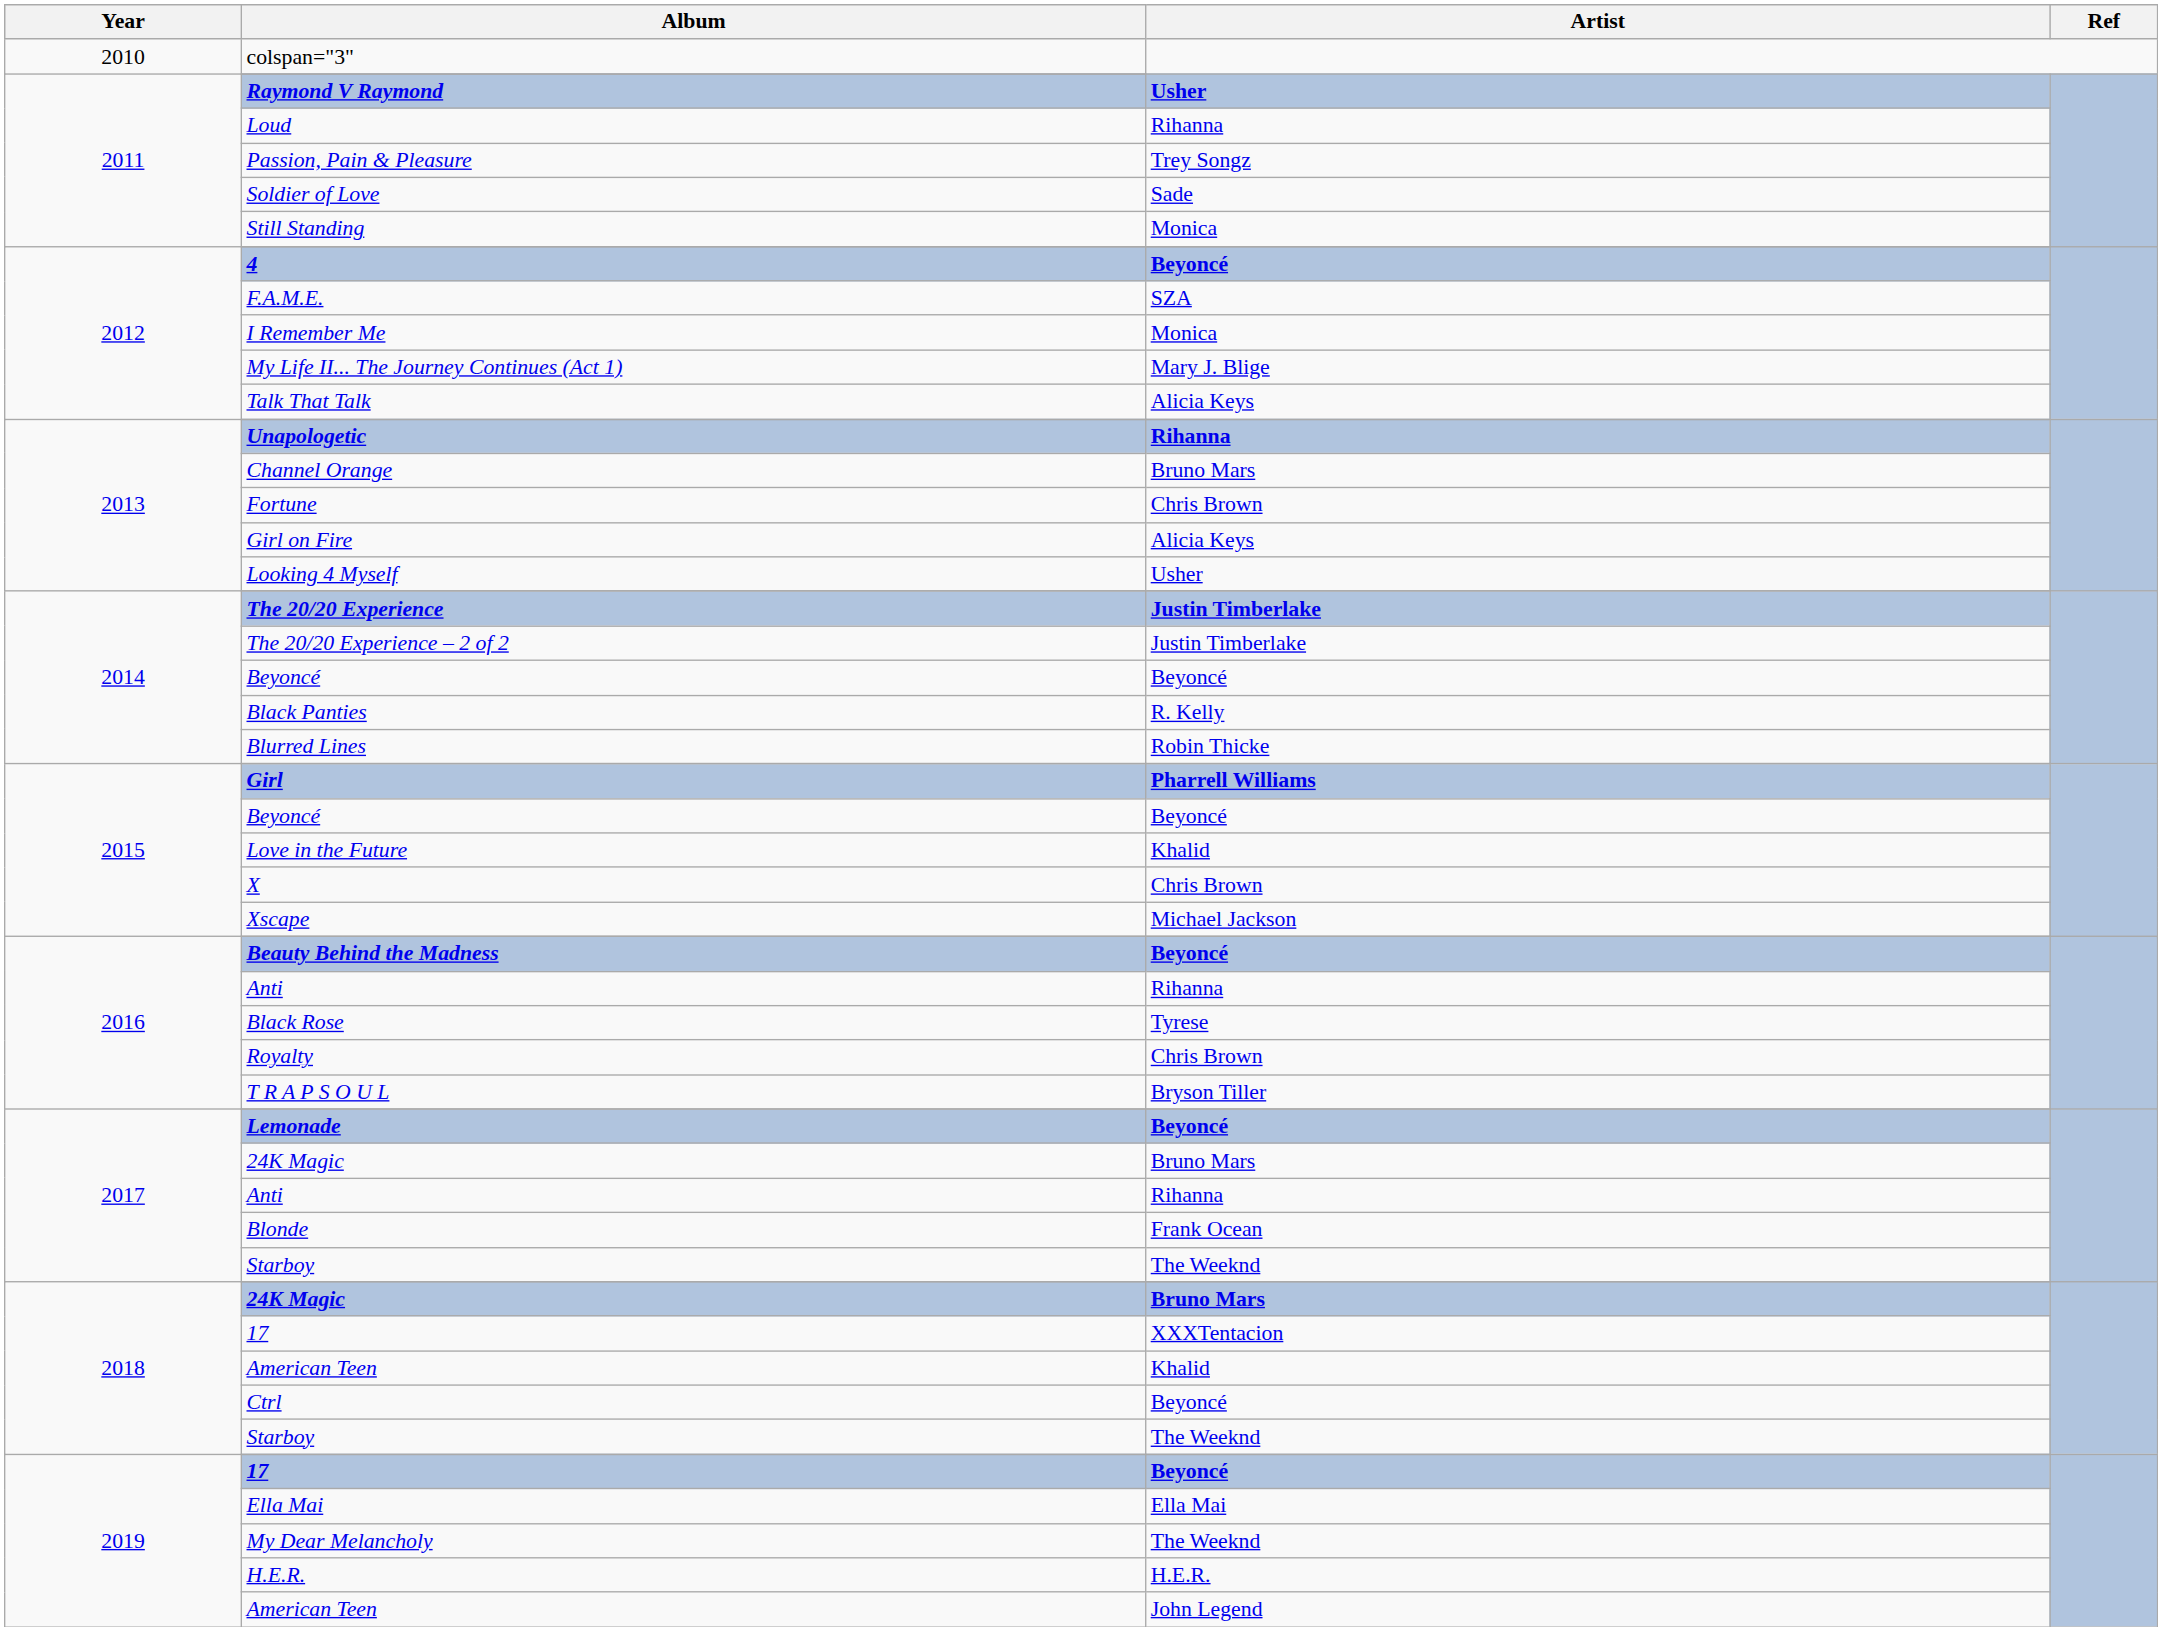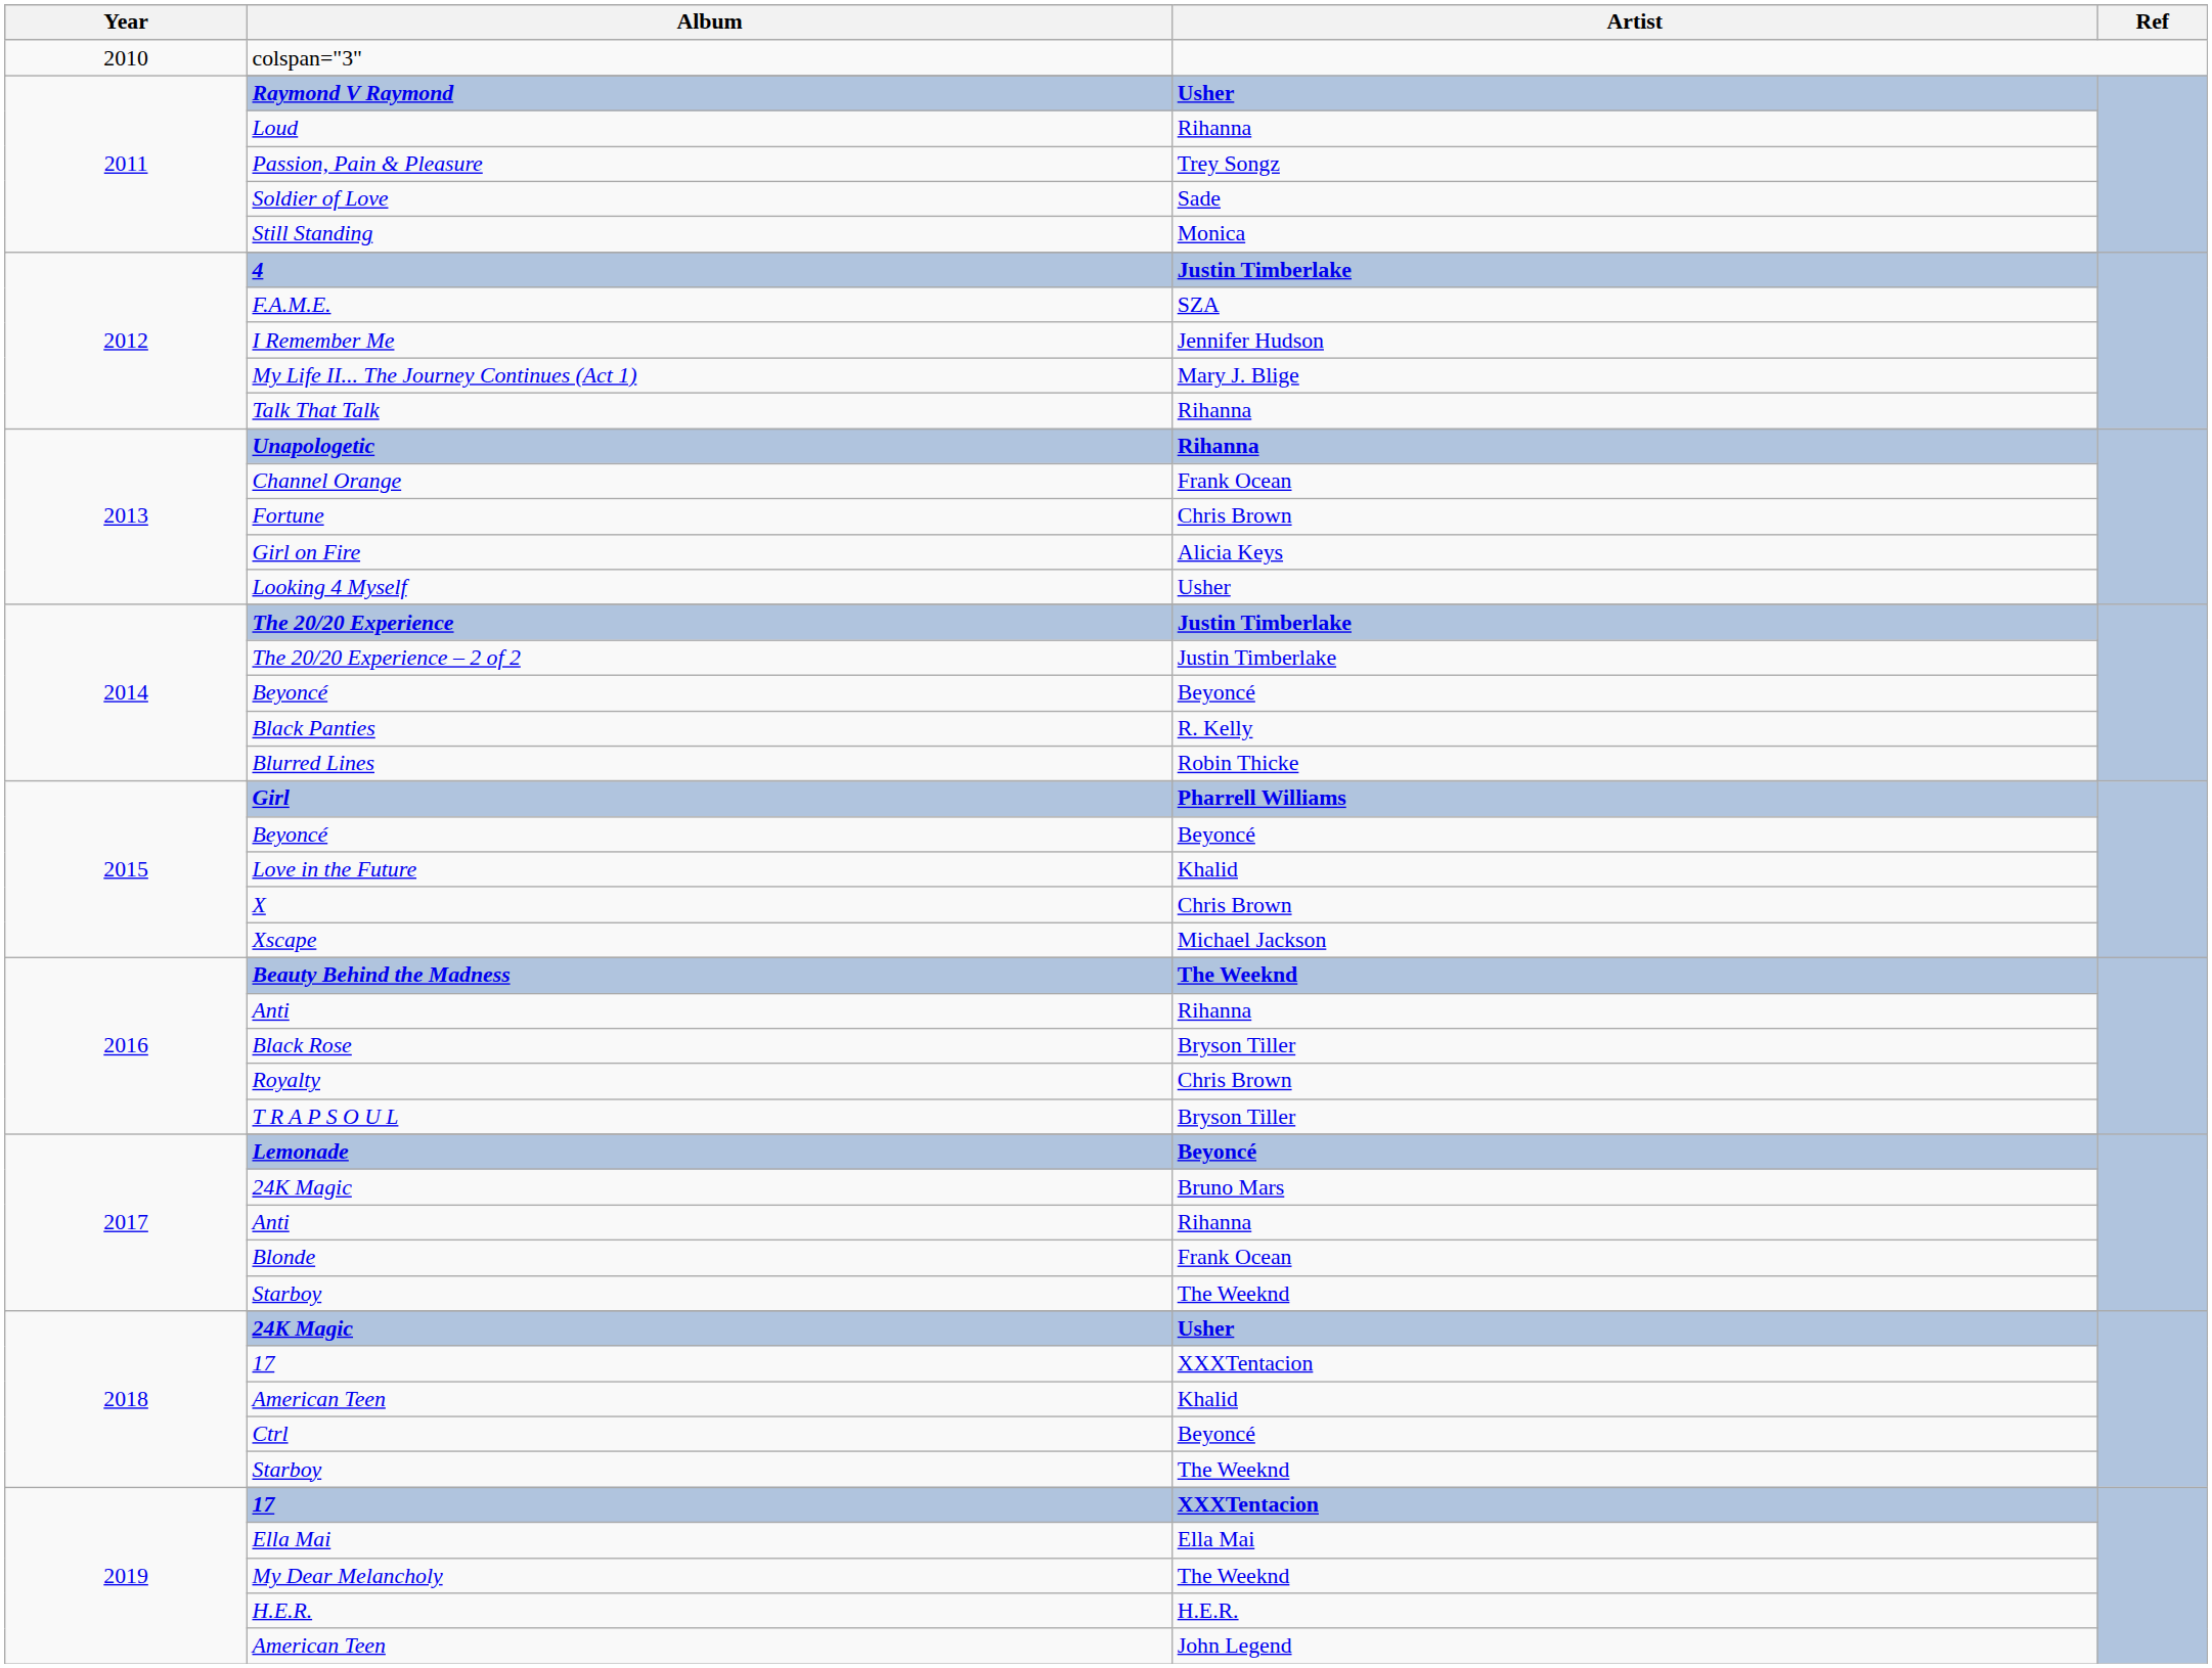4 | Artist: Beyoncé -> Justin Timberlake
I Remember Me | Artist: Monica -> Jennifer Hudson
Talk That Talk | Artist: Alicia Keys -> Rihanna
Channel Orange | Artist: Bruno Mars -> Frank Ocean
Beauty Behind the Madness | Artist: Beyoncé -> The Weeknd
Black Rose | Artist: Tyrese -> Bryson Tiller
2018 / 24K Magic | Artist: Bruno Mars -> Usher
2019 / 17 | Artist: Beyoncé -> XXXTentacion
